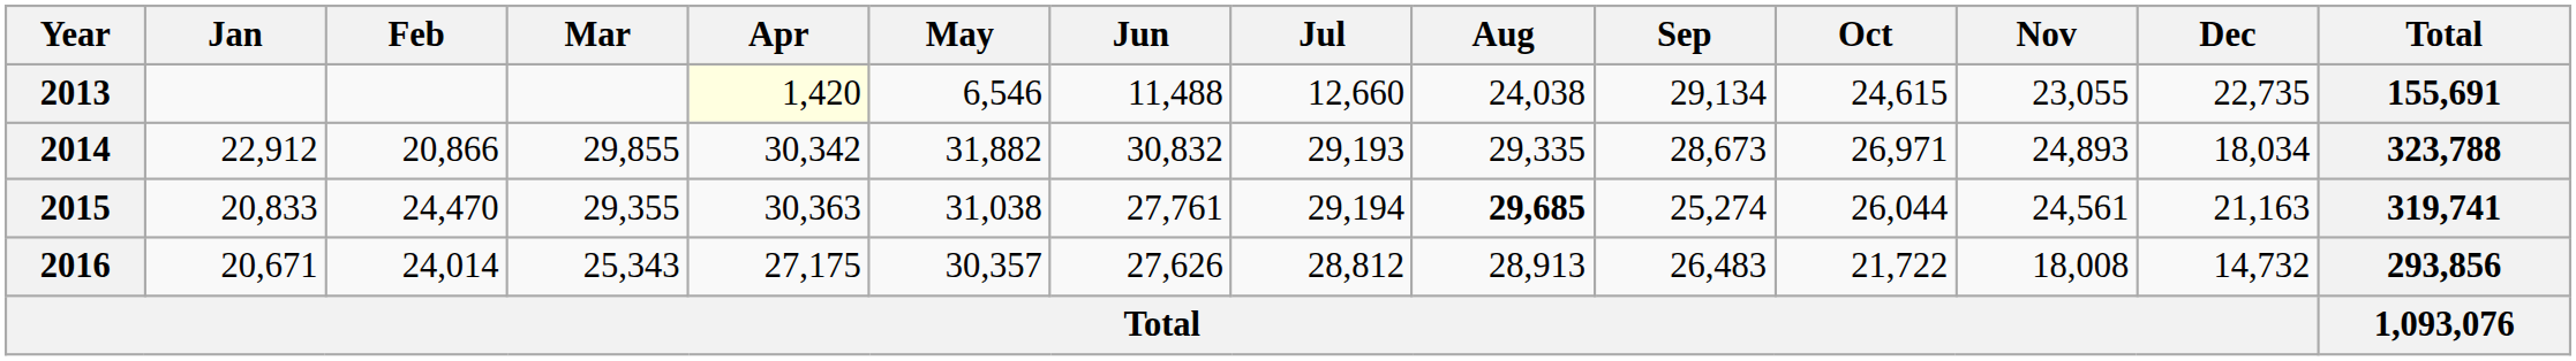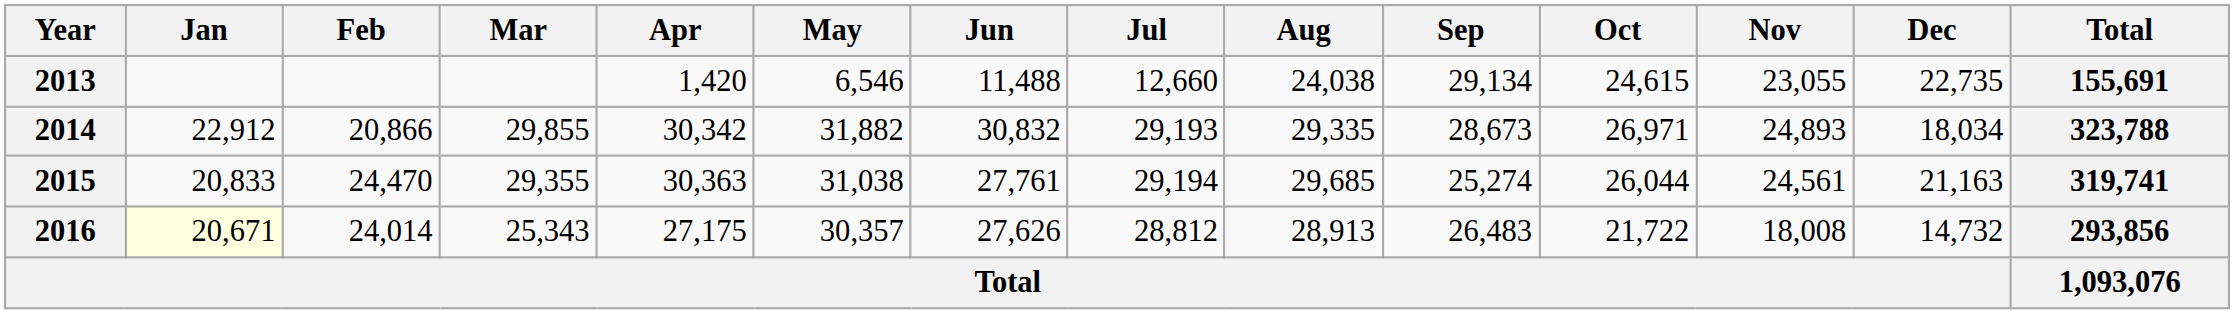2013 | Apr: lightyellow background -> no background
2015 | Aug: bold -> normal
2016 | Jan: no background -> lightyellow background
